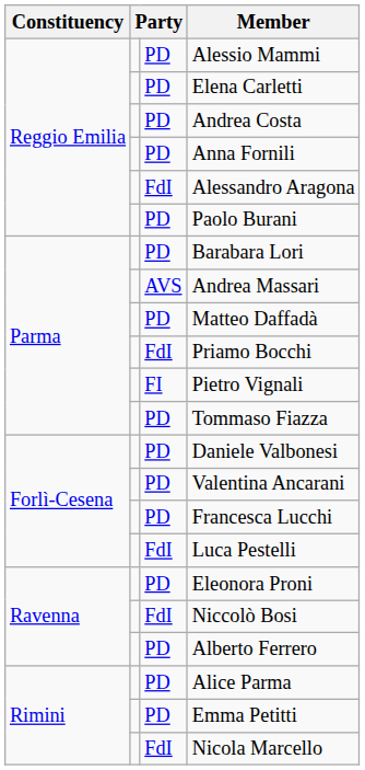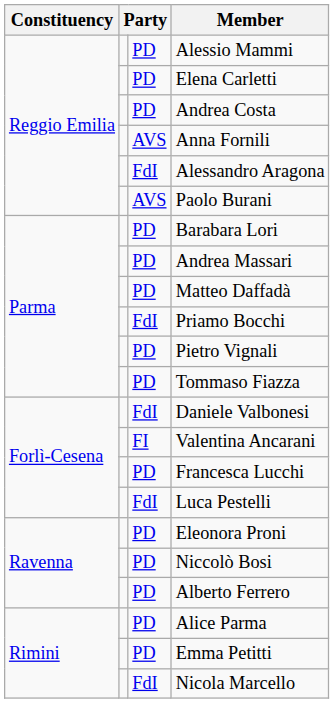Anna Fornili | column 3: PD -> AVS
Paolo Burani | column 3: PD -> AVS
Andrea Massari | column 3: AVS -> PD
Pietro Vignali | column 3: FI -> PD
Daniele Valbonesi | column 3: PD -> FdI
Valentina Ancarani | column 3: PD -> FI
Niccolò Bosi | column 3: FdI -> PD
